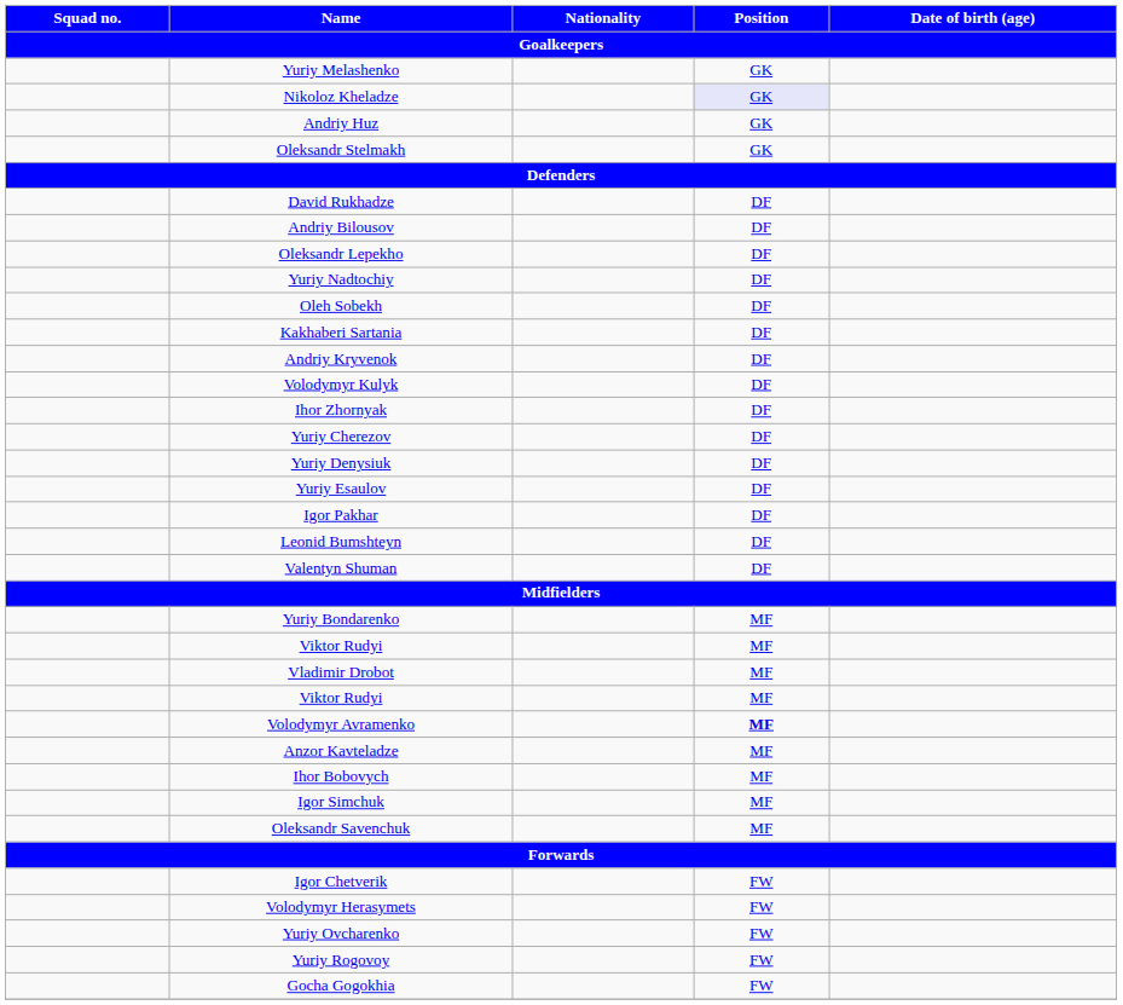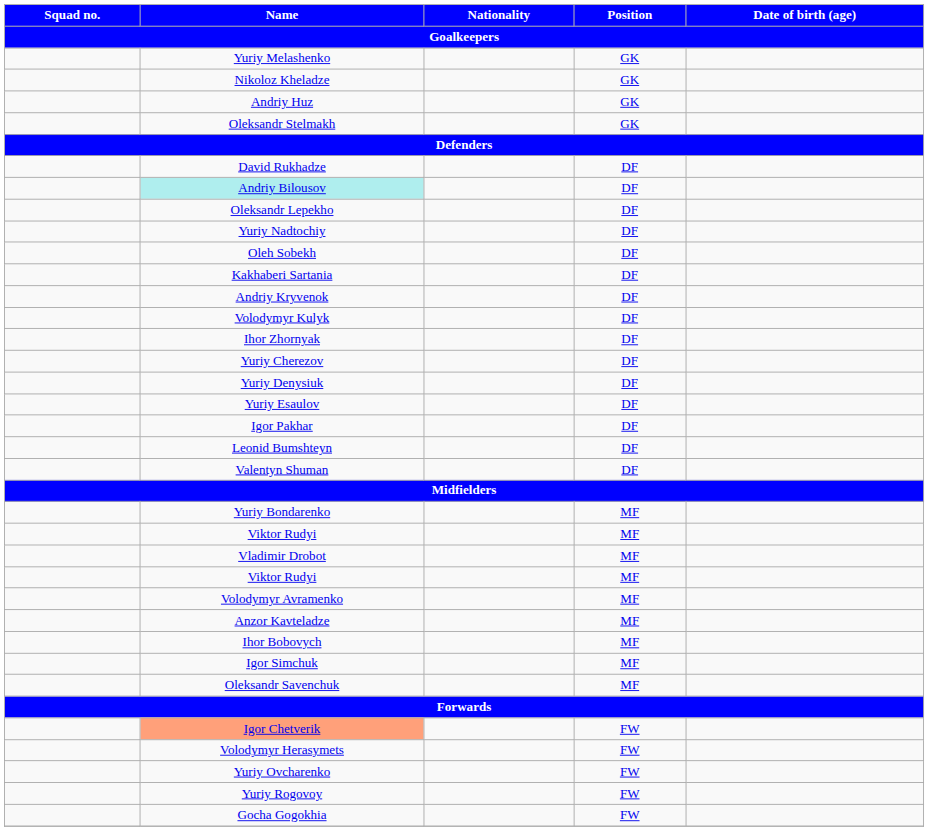Nikoloz Kheladze | Position / Goalkeepers: lavender background -> no background
Andriy Bilousov | Name / Goalkeepers: no background -> paleturquoise background
Volodymyr Avramenko | Position / Goalkeepers: bold -> normal
Igor Chetverik | Name / Goalkeepers: no background -> lightsalmon background
